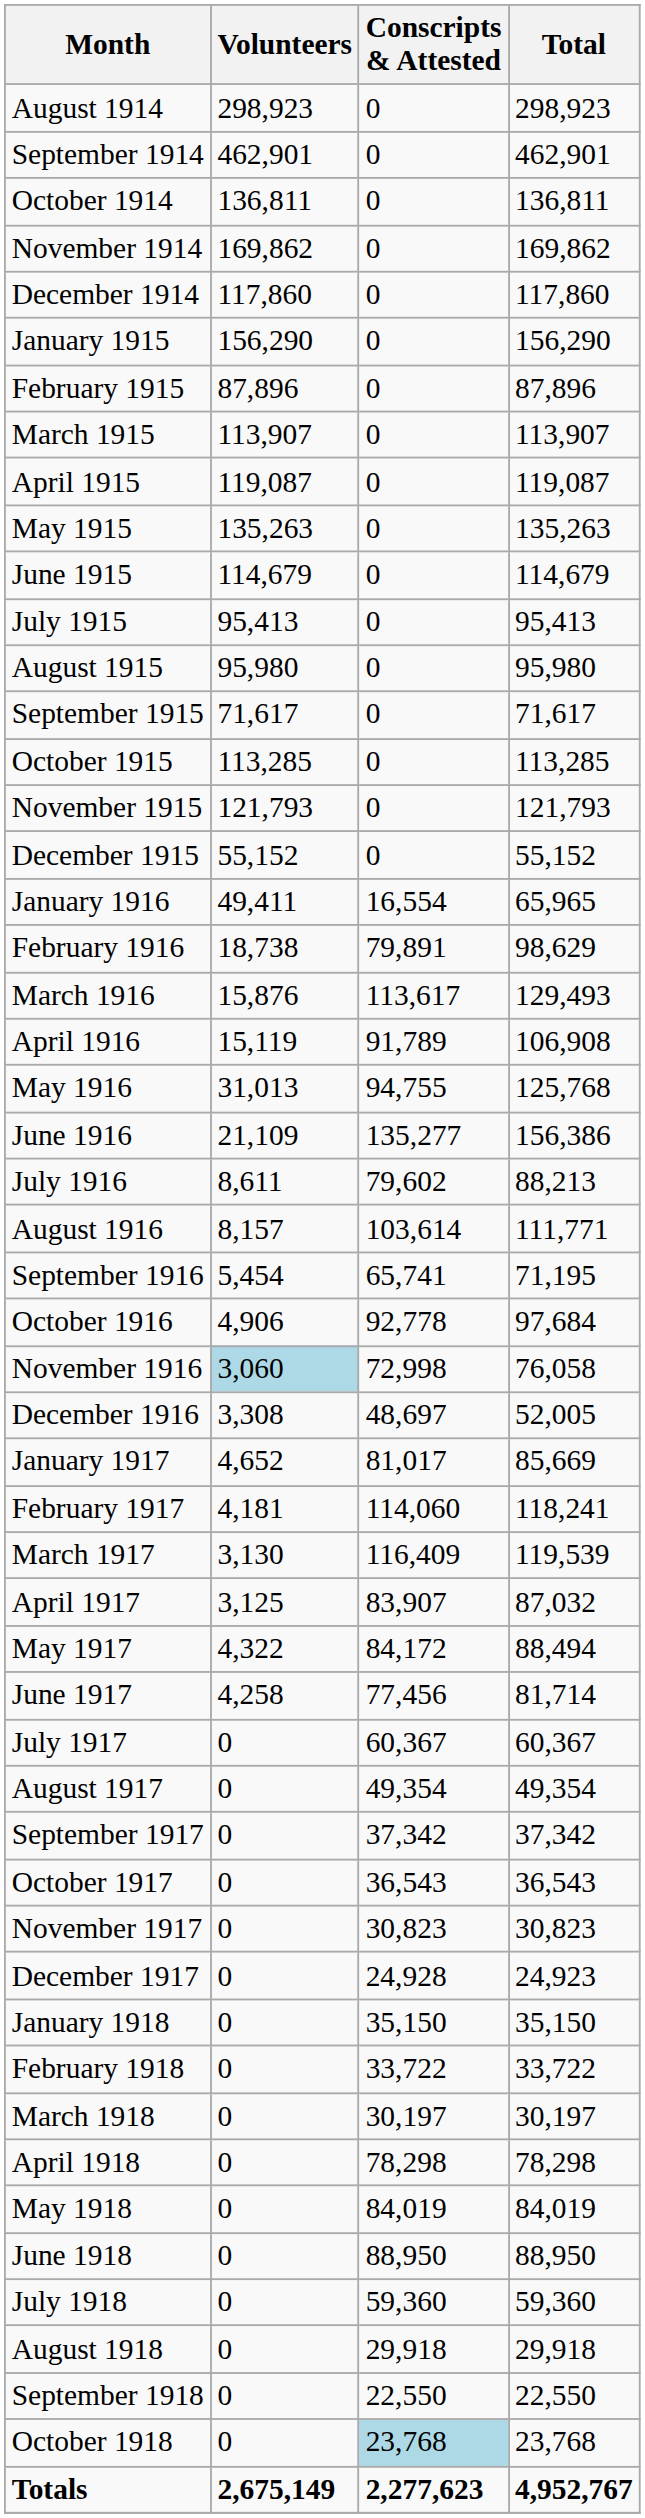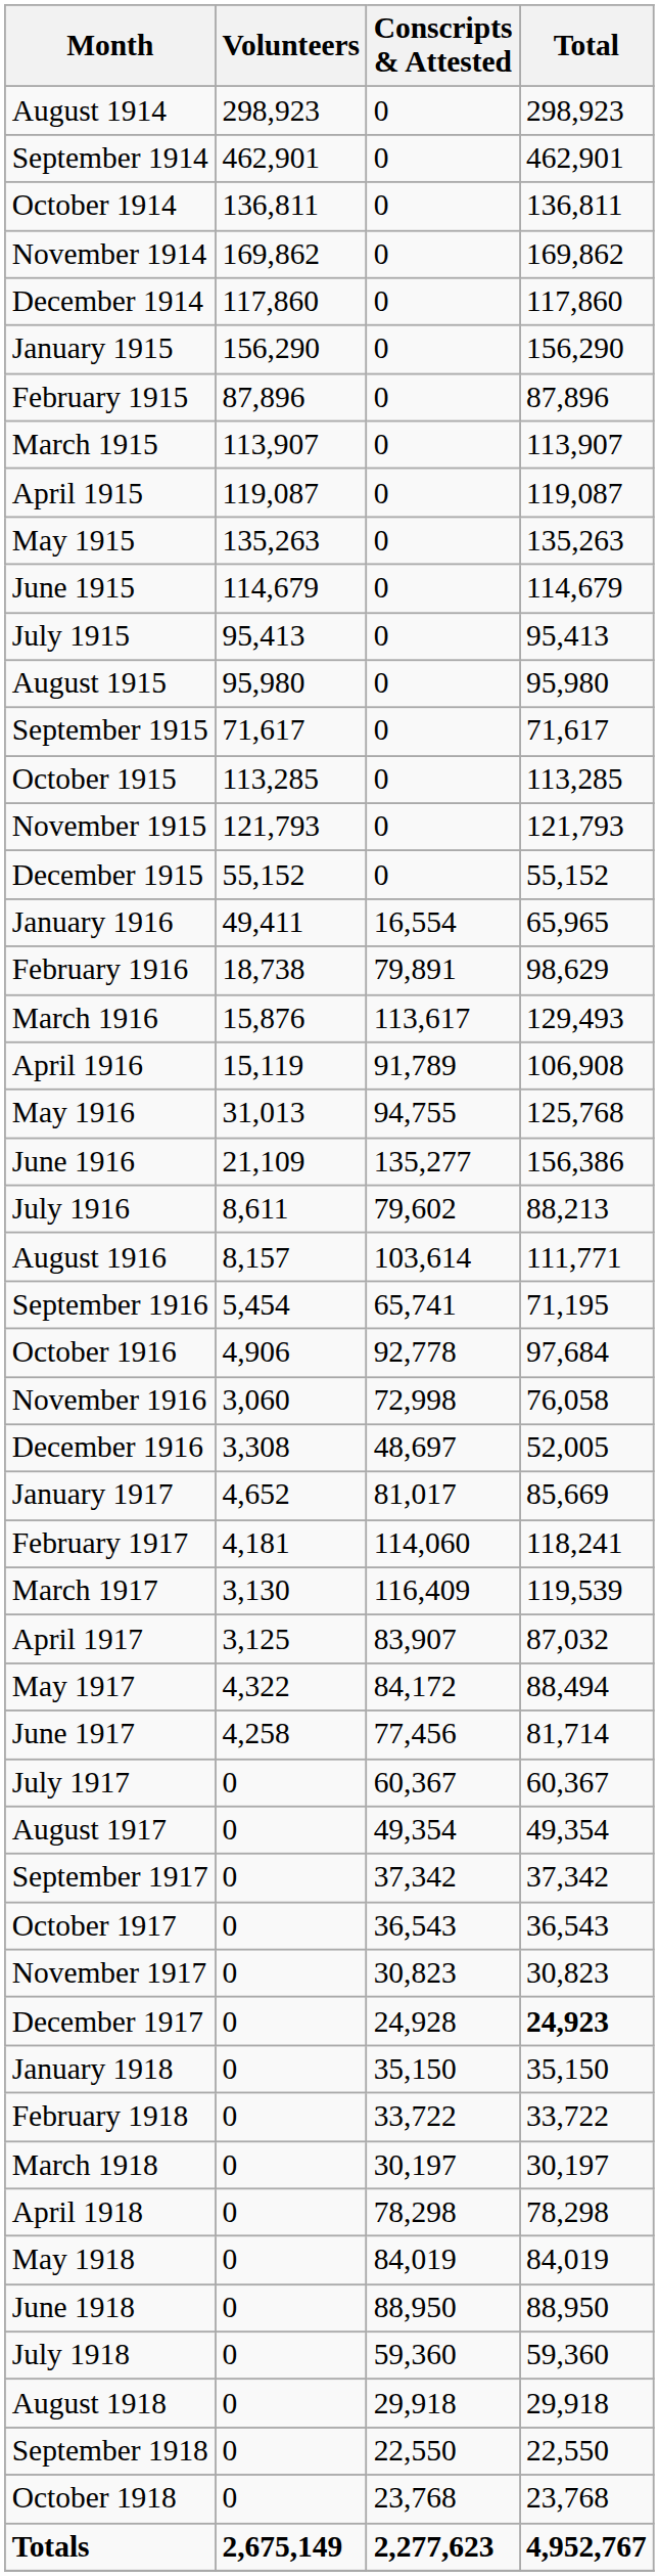November 1916 | Volunteers: lightblue background -> no background
December 1917 | Total: normal -> bold
October 1918 | Conscripts & Attested: lightblue background -> no background
